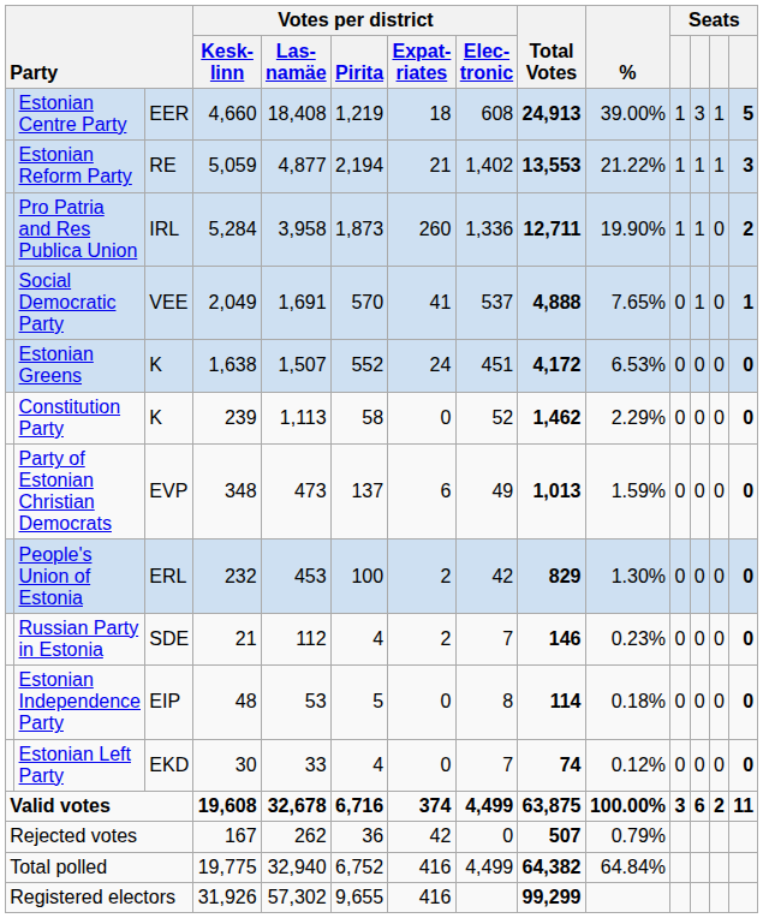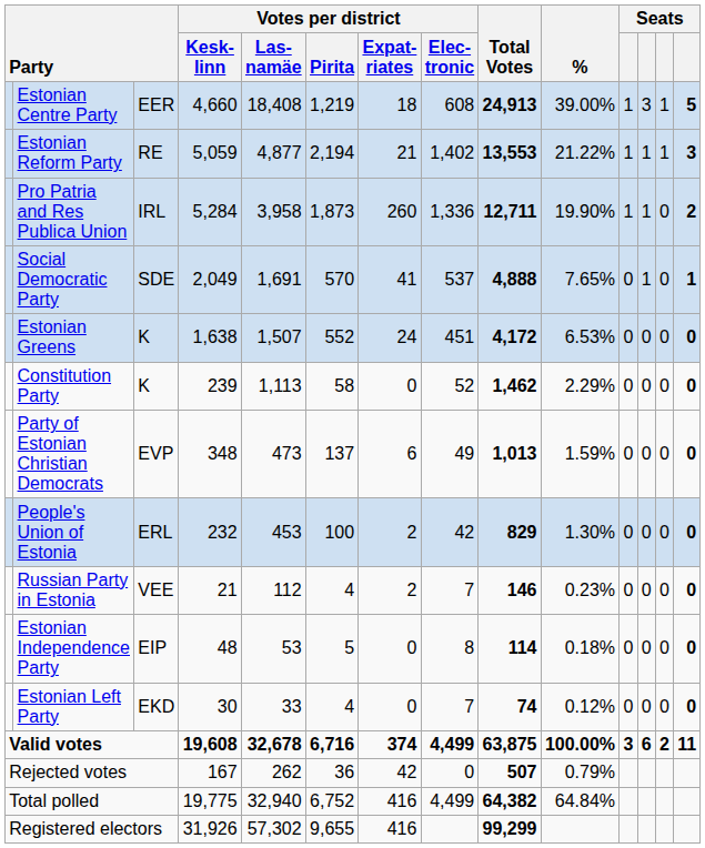Social Democratic Party | column 3: VEE -> SDE
Russian Party in Estonia | column 3: SDE -> VEE
